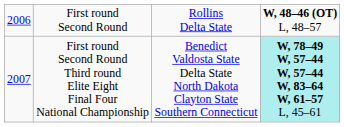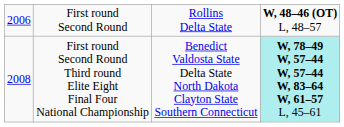row 2 | column 1: 2007 -> 2008
